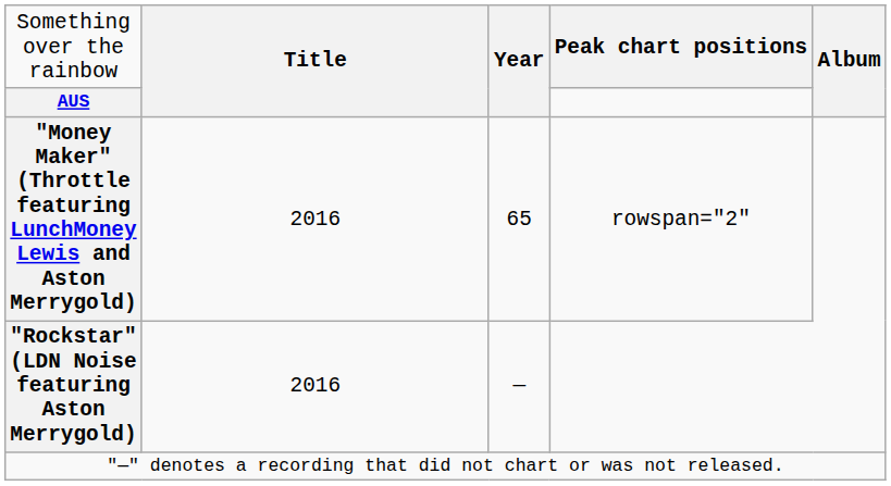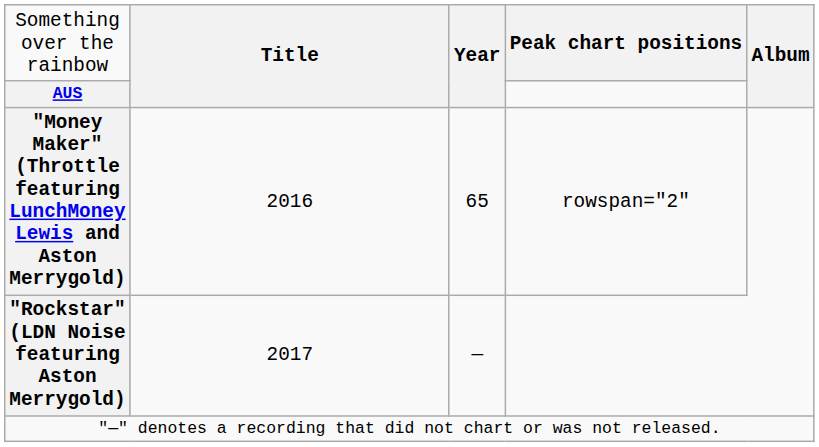"Rockstar" (LDN Noise featuring Aston Merrygold) | column 2: 2016 -> 2017
